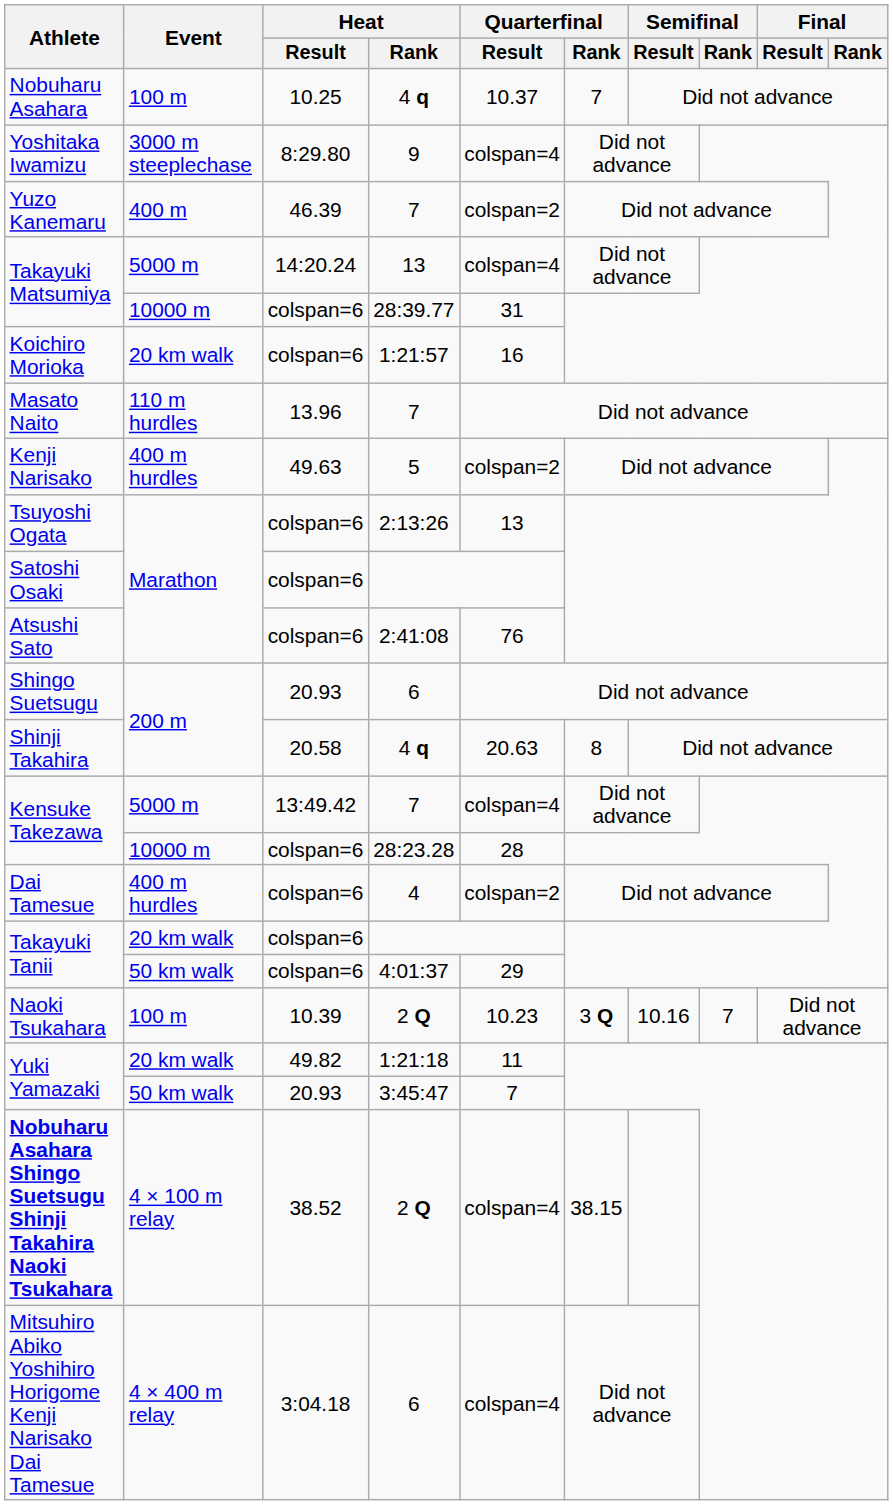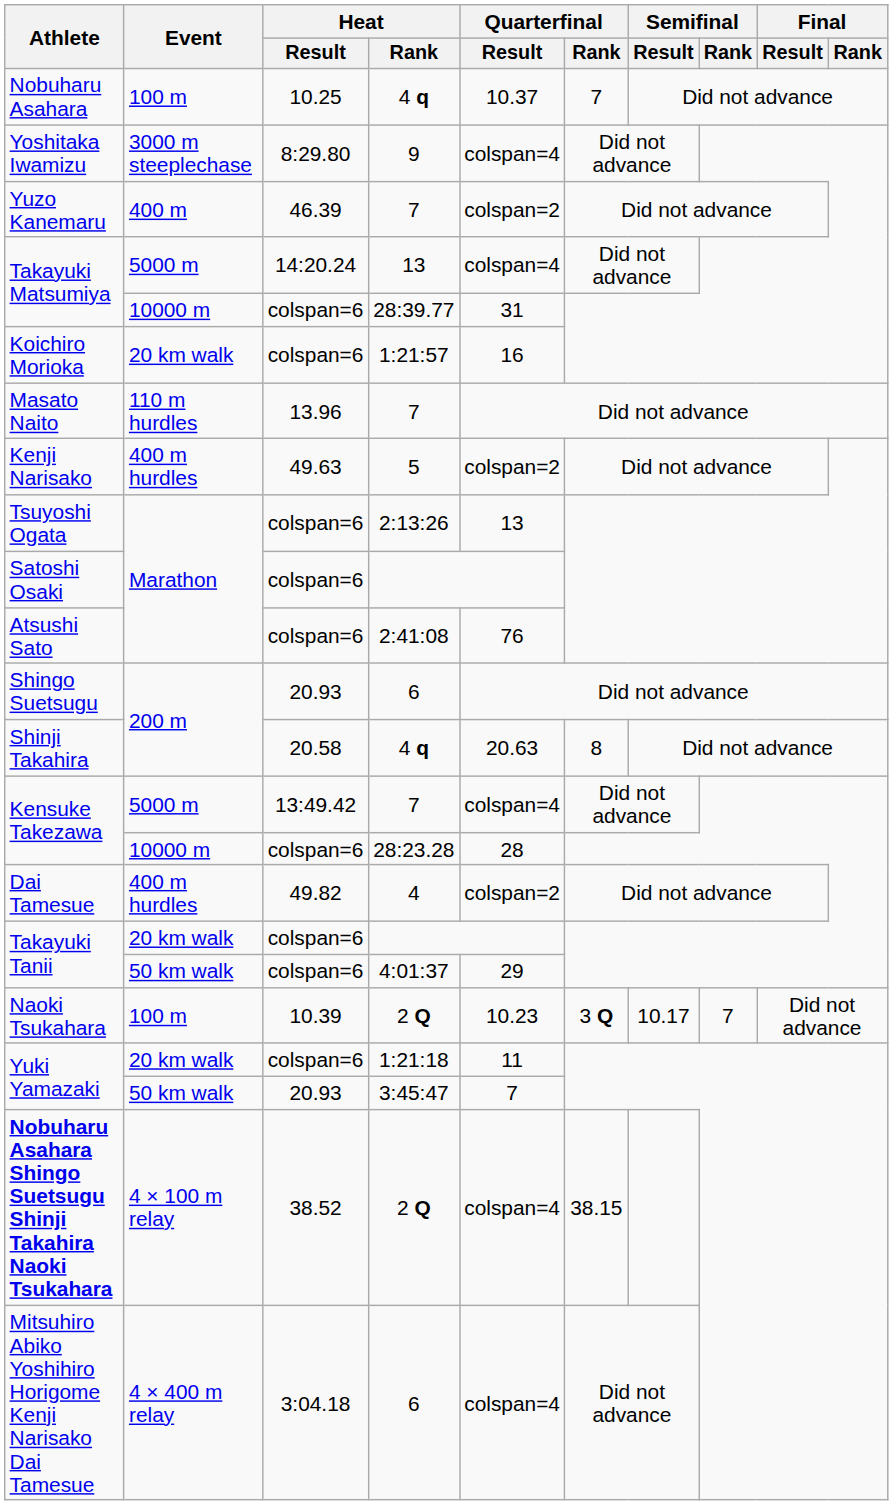Dai Tamesue | Heat / Result: colspan=6 -> 49.82
Naoki Tsukahara | Semifinal / Result: 10.16 -> 10.17
Yuki Yamazaki / 1:21:18 | Heat / Result: 49.82 -> colspan=6
